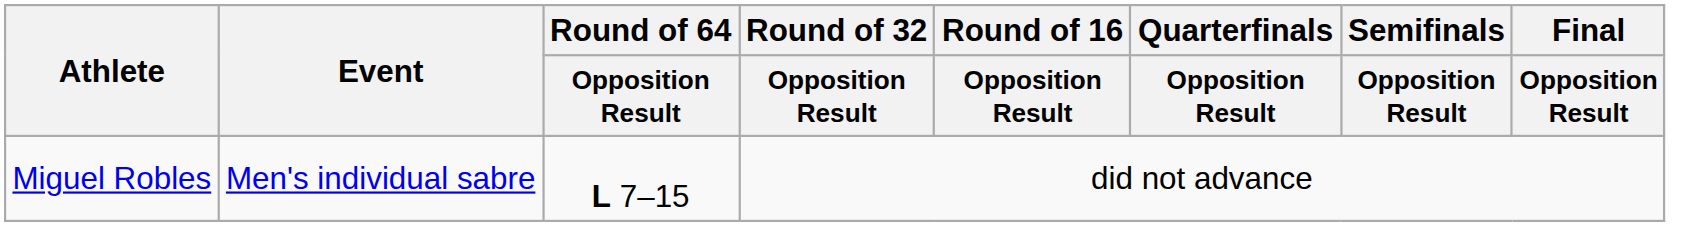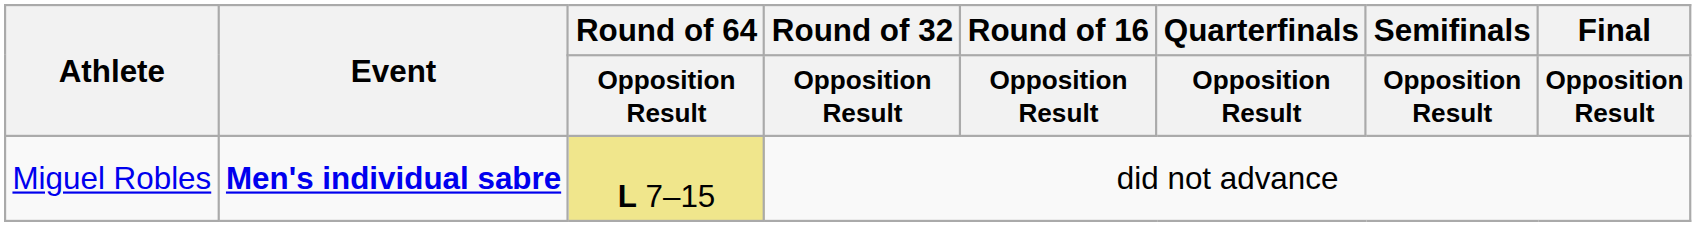Miguel Robles | Event: normal -> bold
Miguel Robles | Round of 64 / Opposition Result: no background -> khaki background
